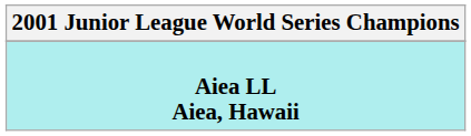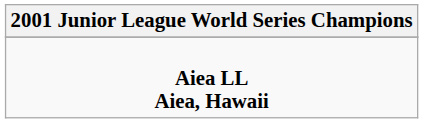row 2 | column 1: paleturquoise background -> no background
